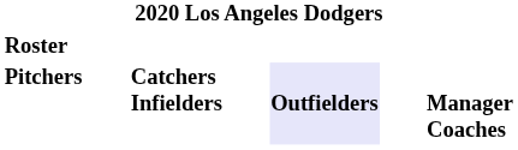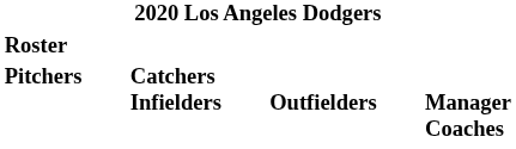Pitchers | column 3: lavender background -> no background
